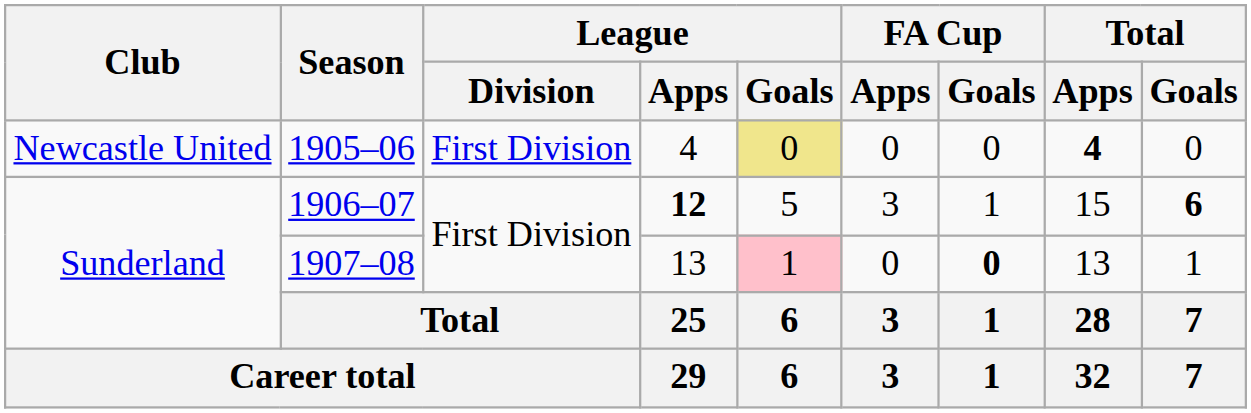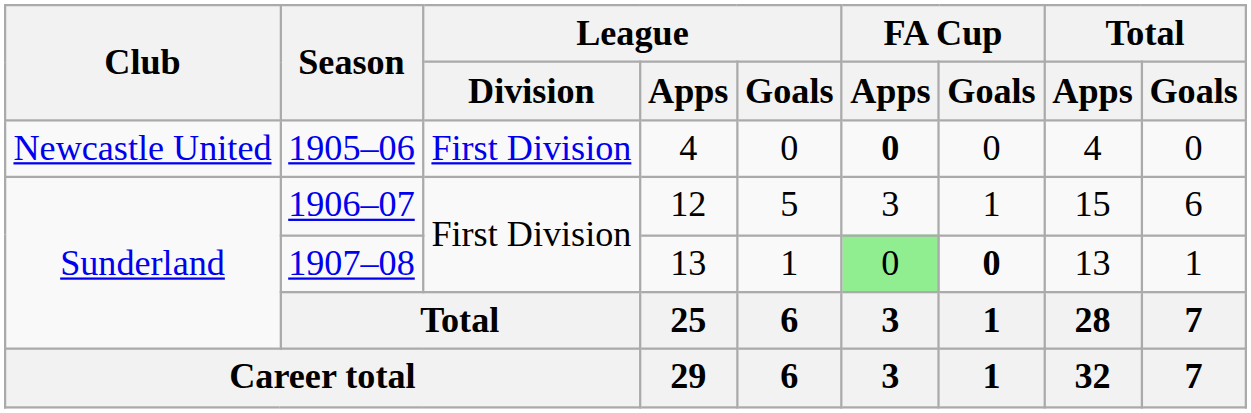1905–06 | League / Goals: khaki background -> no background
1905–06 | FA Cup / Apps: normal -> bold
1905–06 | Total / Apps: bold -> normal
1906–07 | League / Apps: bold -> normal
1906–07 | Total / Goals: bold -> normal
1907–08 | League / Goals: pink background -> no background
1907–08 | FA Cup / Apps: no background -> lightgreen background
